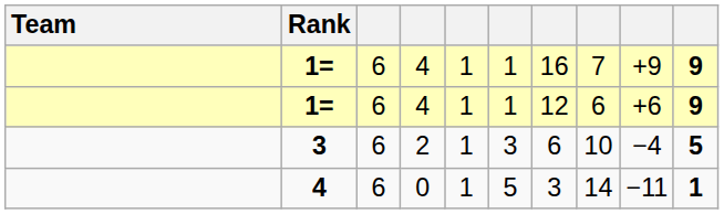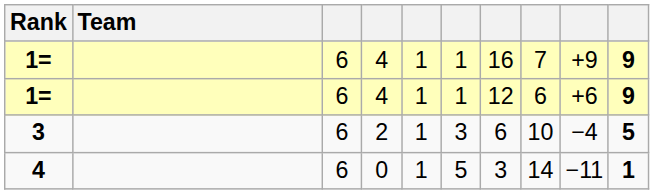columns swapped: Rank <-> Team
